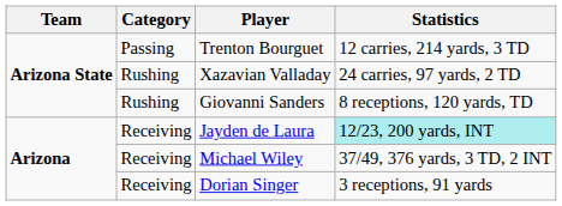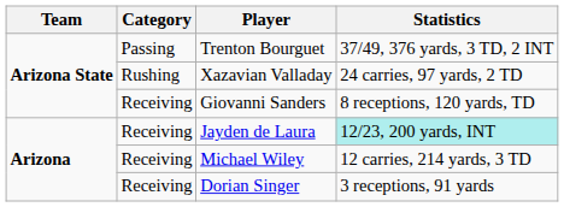Trenton Bourguet | Statistics: 12 carries, 214 yards, 3 TD -> 37/49, 376 yards, 3 TD, 2 INT
Giovanni Sanders | Category: Rushing -> Receiving
Michael Wiley | Statistics: 37/49, 376 yards, 3 TD, 2 INT -> 12 carries, 214 yards, 3 TD
